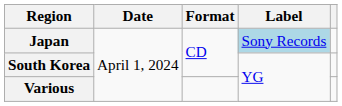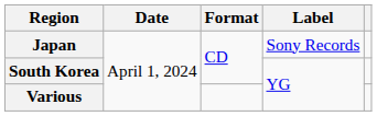Japan | Label: lightblue background -> no background
